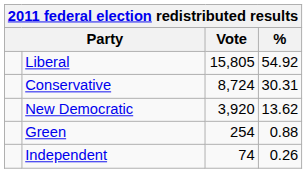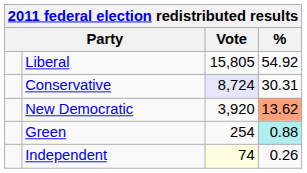Conservative | Vote: no background -> lavender background
New Democratic | %: no background -> lightsalmon background
Green | %: no background -> paleturquoise background
Independent | Vote: no background -> lightyellow background
